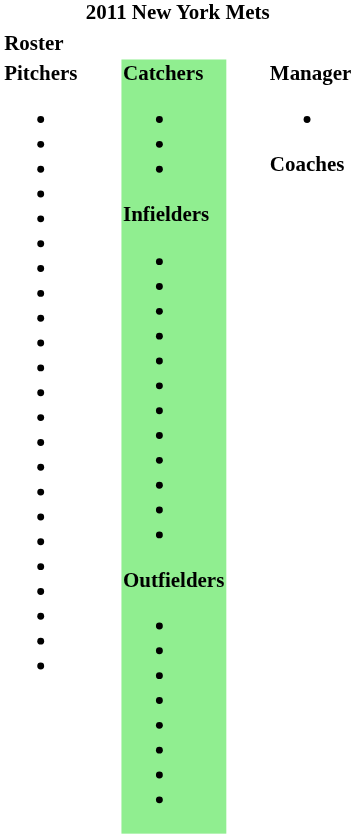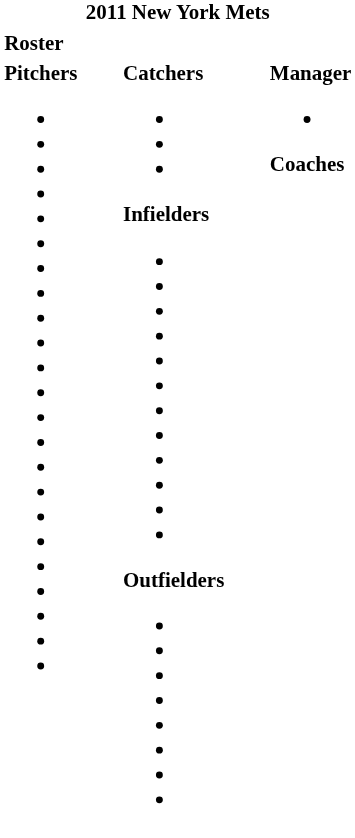Pitchers | column 2: lightgreen background -> no background
